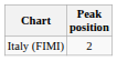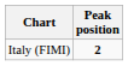Italy (FIMI) | Peak position: normal -> bold
